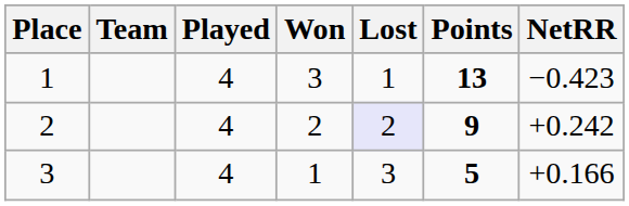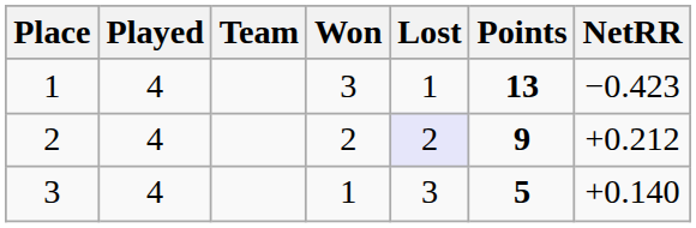columns swapped: Team <-> Played
row 3 | NetRR: +0.242 -> +0.212
row 4 | NetRR: +0.166 -> +0.140
